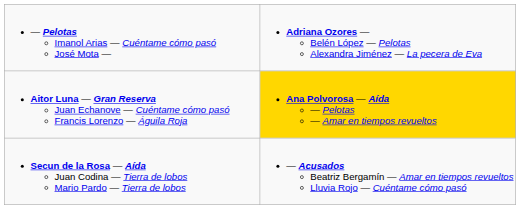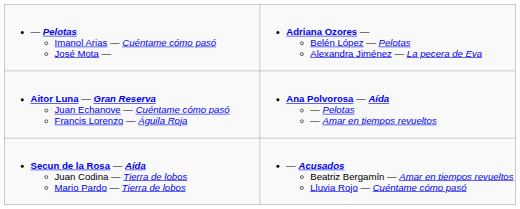row 2 | column 2: gold background -> no background
